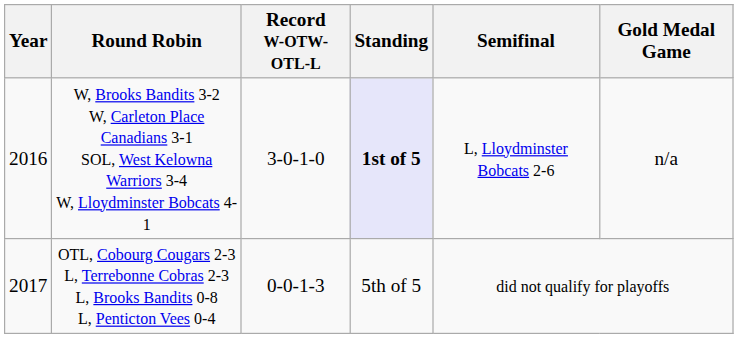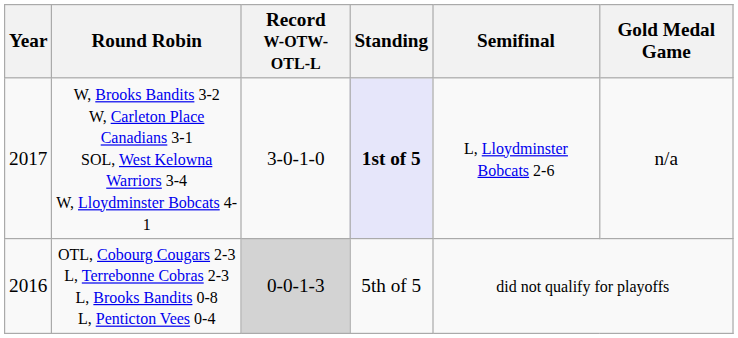row 2 | Year: 2016 -> 2017
row 3 | Year: 2017 -> 2016
row 3 | Record W-OTW-OTL-L: no background -> lightgrey background
